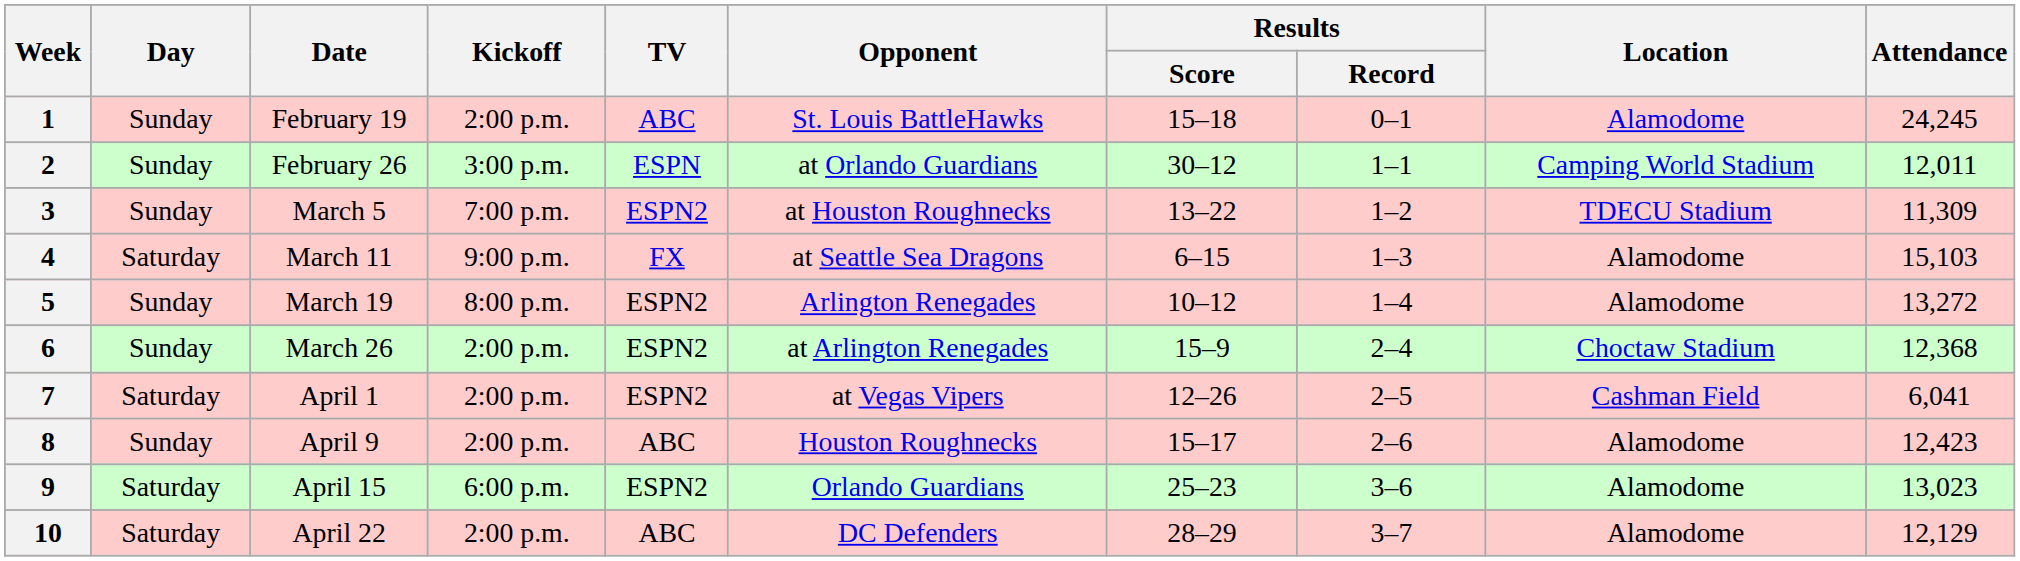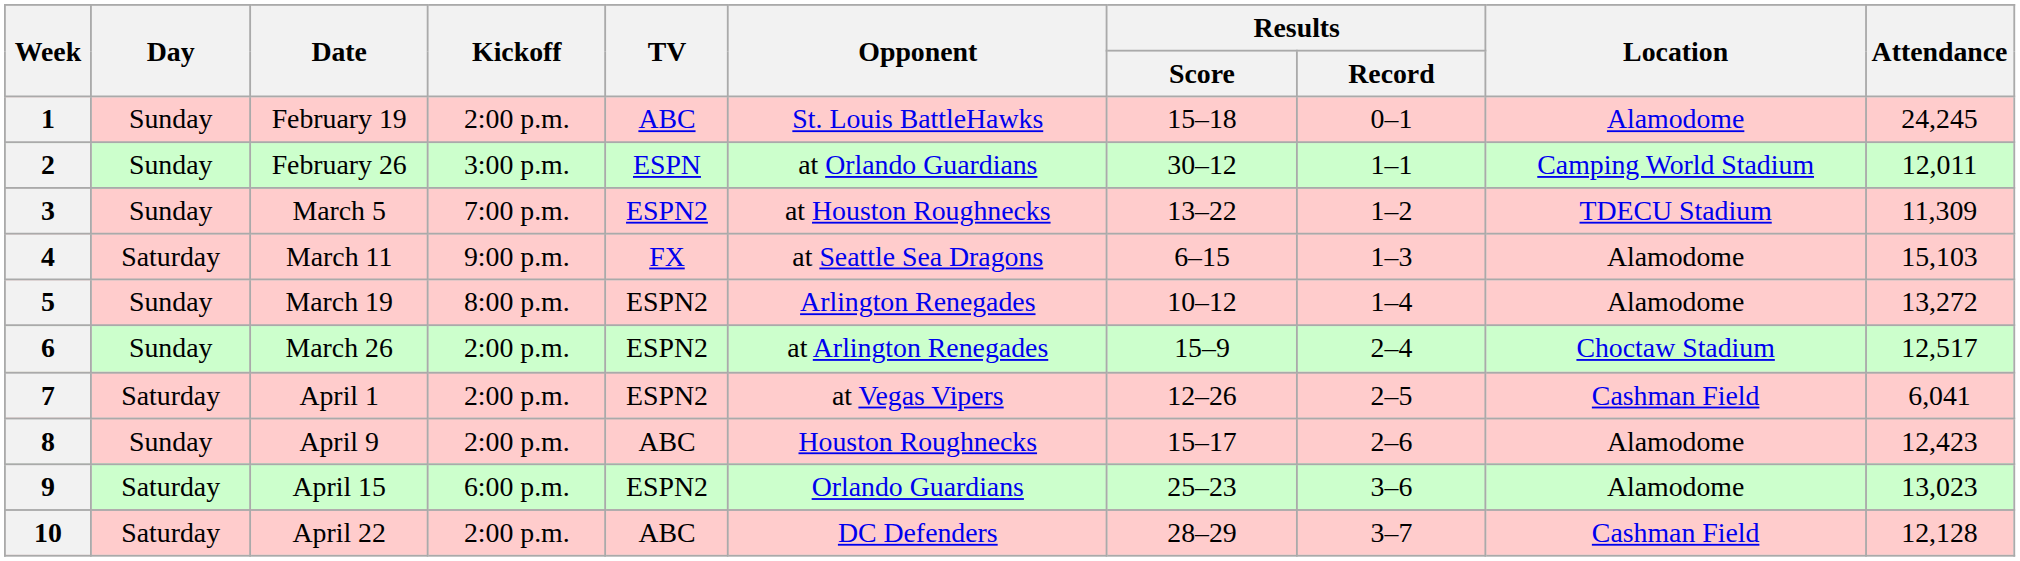6 | Attendance: 12,368 -> 12,517
10 | Location: Alamodome -> Cashman Field
10 | Attendance: 12,129 -> 12,128
